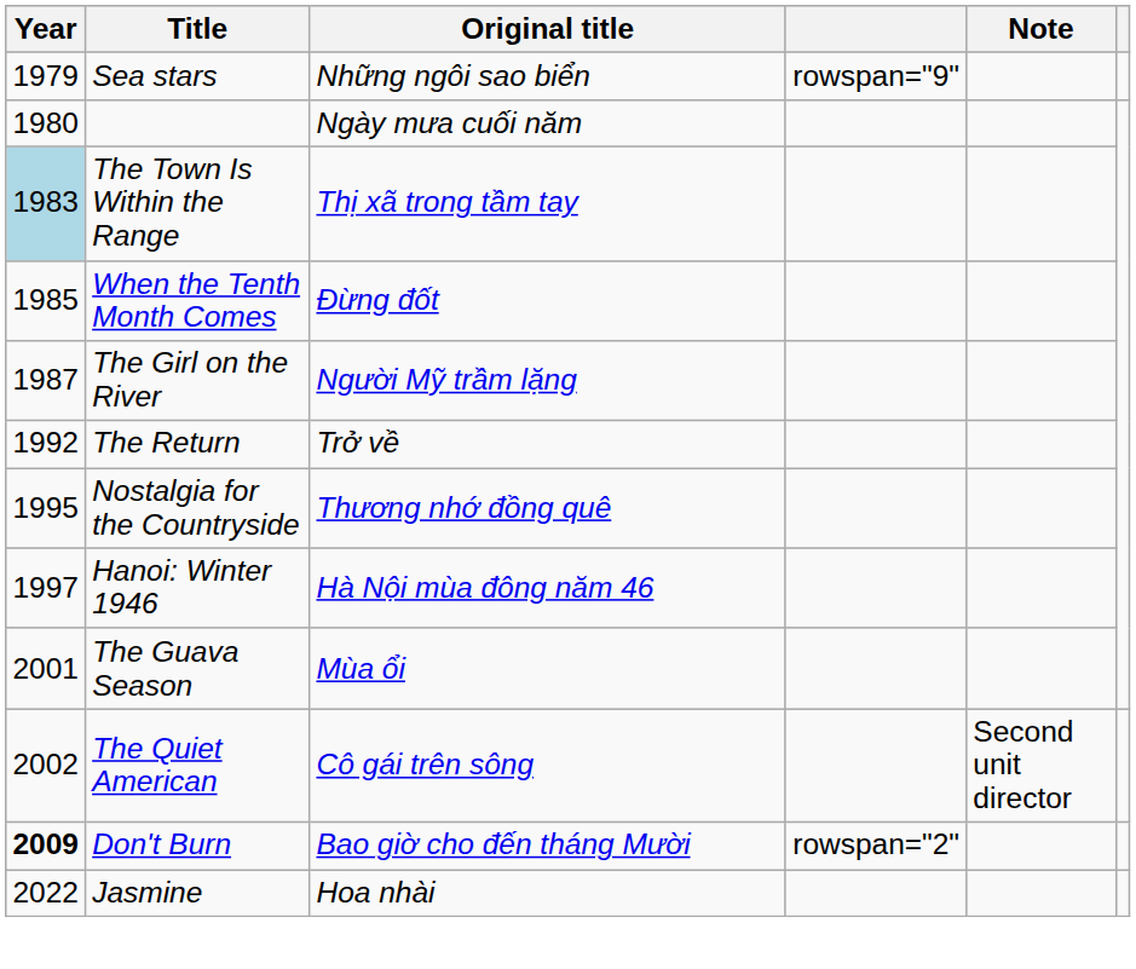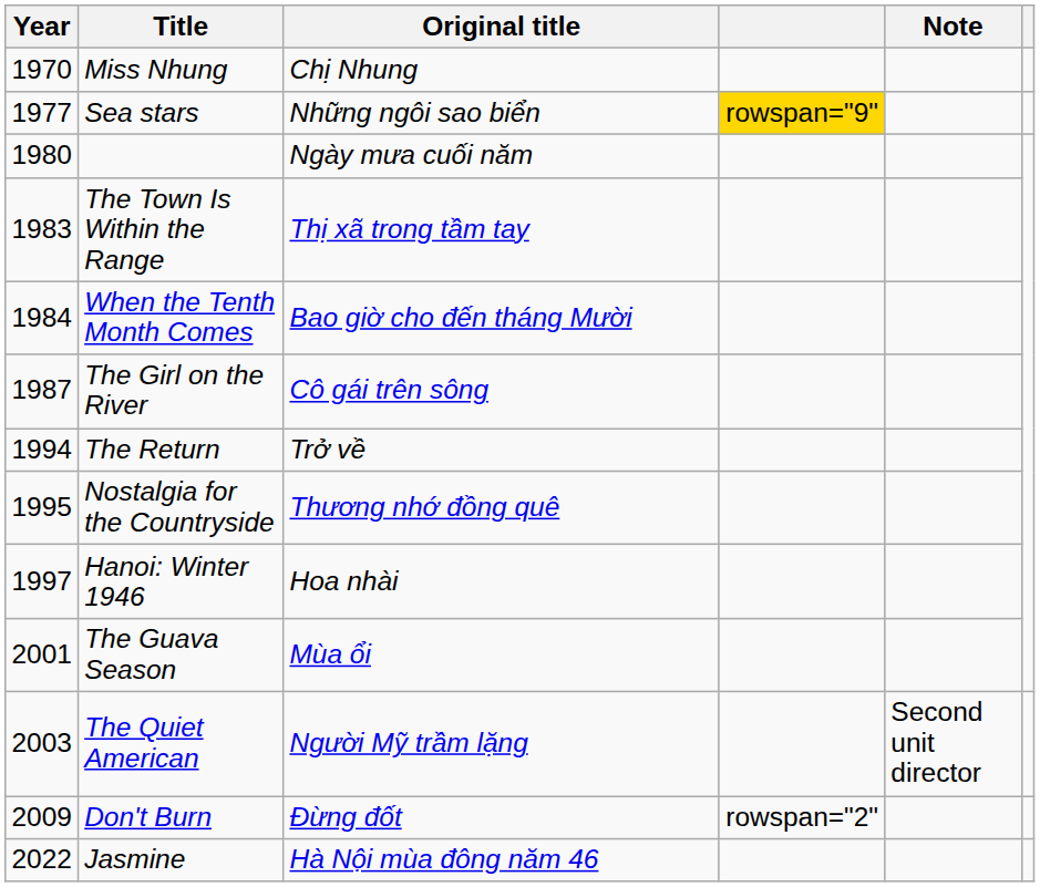+ row: 1970 | Miss Nhung | Chị Nhung
Sea stars | Year: 1979 -> 1977
Sea stars | column 4: no background -> gold background
The Town Is Within the Range | Year: lightblue background -> no background
When the Tenth Month Comes | Year: 1985 -> 1984
When the Tenth Month Comes | Original title: Đừng đốt -> Bao giờ cho đến tháng Mười
The Girl on the River | Original title: Người Mỹ trầm lặng -> Cô gái trên sông
The Return | Year: 1992 -> 1994
Hanoi: Winter 1946 | Original title: Hà Nội mùa đông năm 46 -> Hoa nhài
The Quiet American | Year: 2002 -> 2003
The Quiet American | Original title: Cô gái trên sông -> Người Mỹ trầm lặng
Don't Burn | Year: bold -> normal
Don't Burn | Original title: Bao giờ cho đến tháng Mười -> Đừng đốt
Jasmine | Original title: Hoa nhài -> Hà Nội mùa đông năm 46
